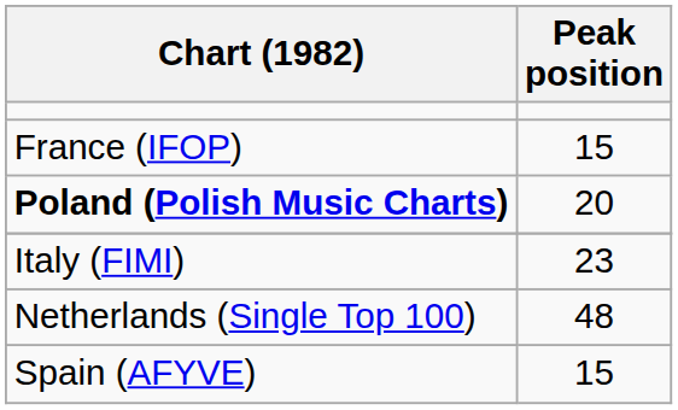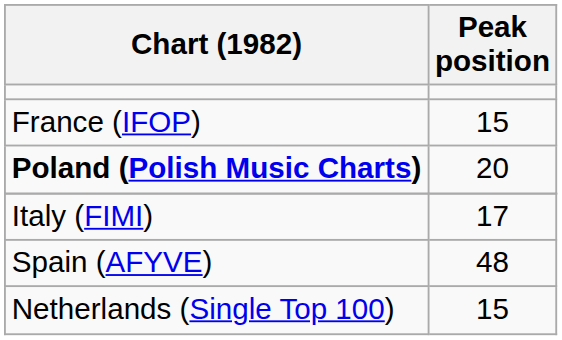row 5 | Peak position: 23 -> 17
row 6 | Chart (1982): Netherlands (Single Top 100) -> Spain (AFYVE)
row 7 | Chart (1982): Spain (AFYVE) -> Netherlands (Single Top 100)
